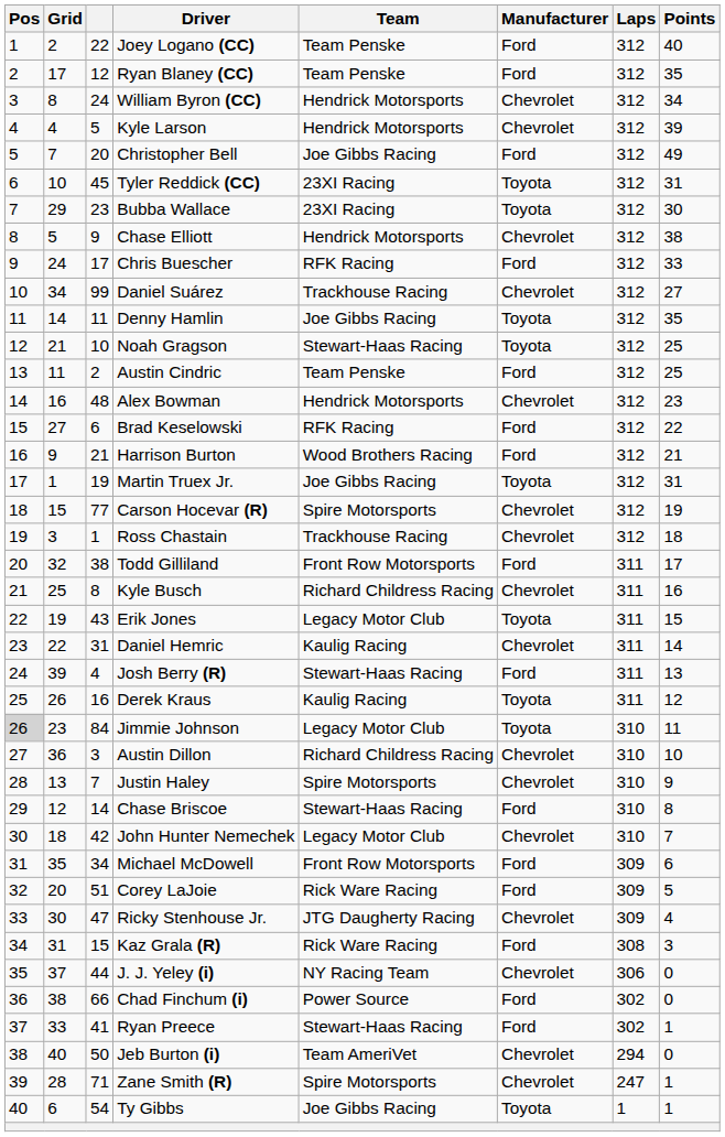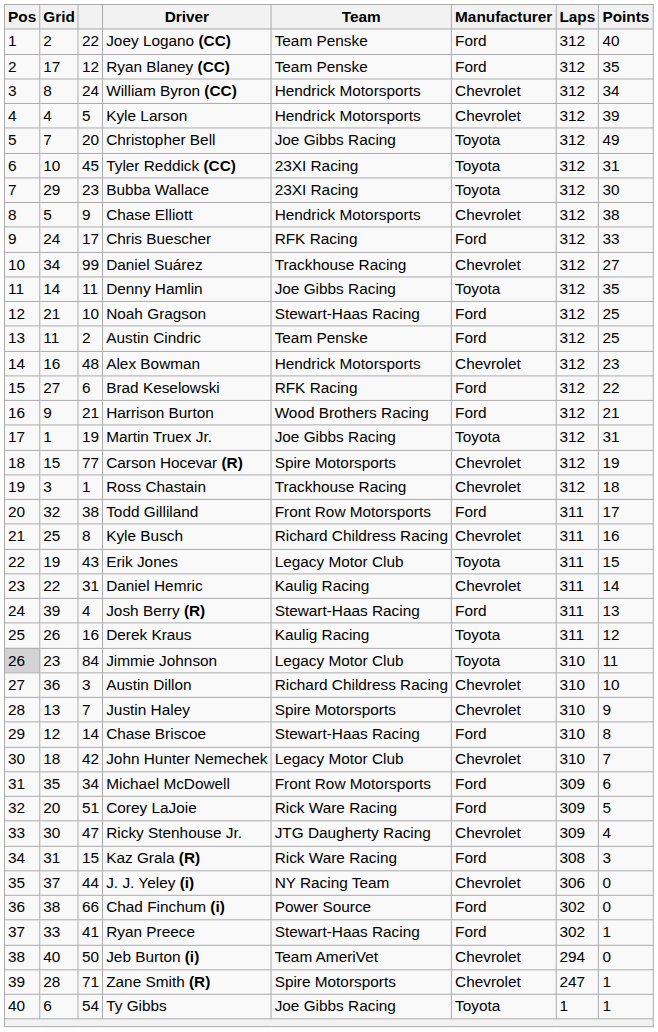Christopher Bell | Manufacturer: Ford -> Toyota
Noah Gragson | Manufacturer: Toyota -> Ford
